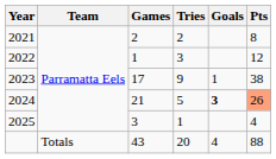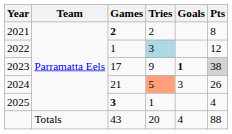2021 | Games: normal -> bold
2022 | Tries: no background -> lightblue background
2023 | Goals: normal -> bold
2023 | Pts: no background -> lightgrey background
2024 | Tries: no background -> lightsalmon background
2024 | Goals: bold -> normal
2024 | Pts: lightsalmon background -> no background
2025 | Games: normal -> bold
